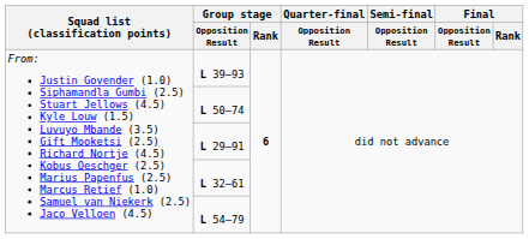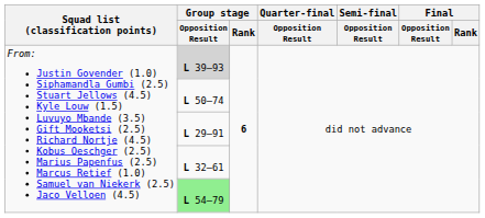L 39–93 | Group stage / Opposition Result: no background -> lightgrey background
L 54–79 | Group stage / Opposition Result: no background -> lightgreen background
